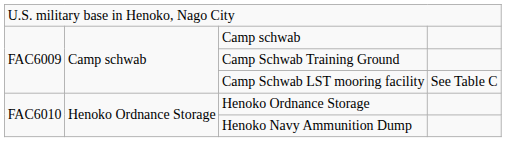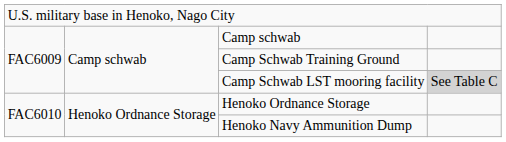Camp Schwab LST mooring facility | column 4: no background -> lightgrey background
